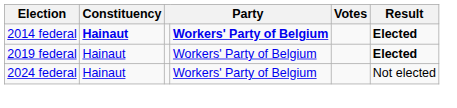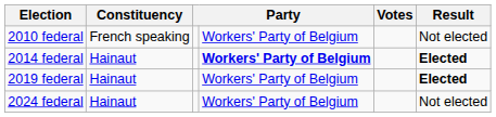+ row: 2010 federal | French speaking | Workers' Party of Belgium | Not elected
2014 federal | Constituency: bold -> normal
